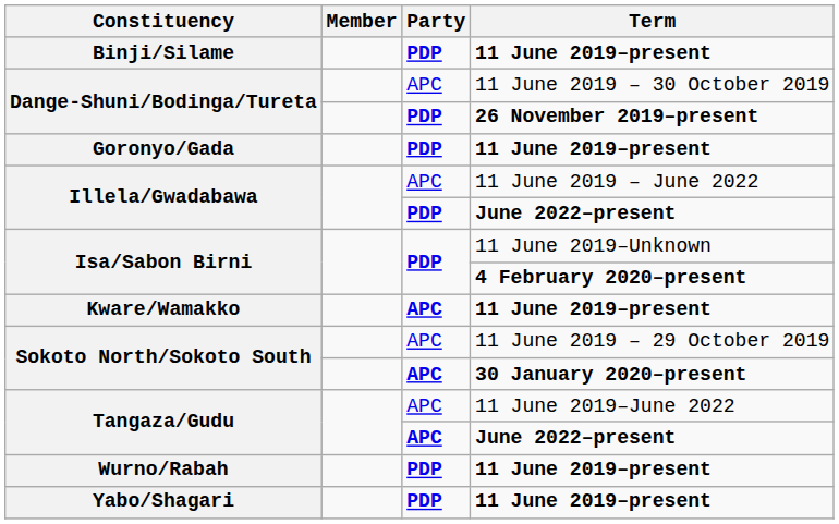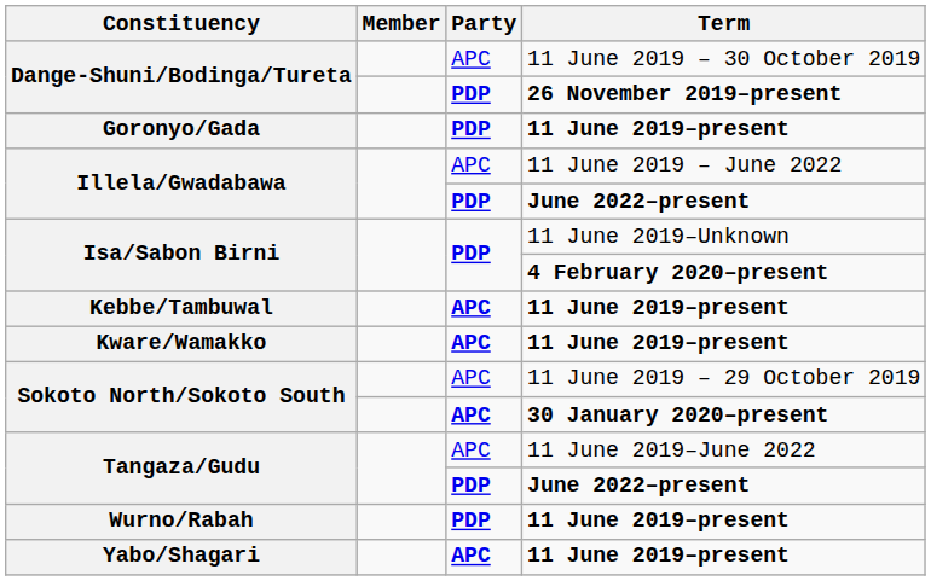- row: Binji/Silame | PDP | 11 June 2019–present
+ row: Kebbe/Tambuwal | APC | 11 June 2019–present
Tangaza/Gudu / June 2022–present | Party: APC -> PDP
Yabo/Shagari | Party: PDP -> APC
